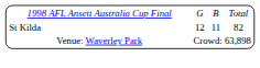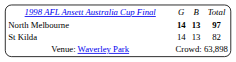+ row: North Melbourne | 14 | 13 | 97
St Kilda | column 2: 12 -> 14
St Kilda | column 3: 11 -> 13
